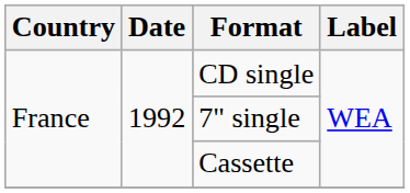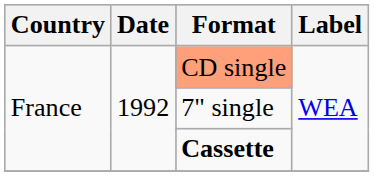CD single | Format: no background -> lightsalmon background
Cassette | Format: normal -> bold
